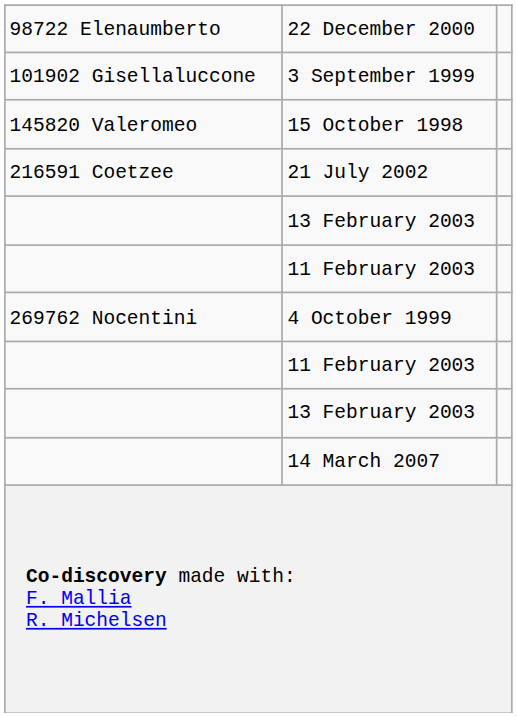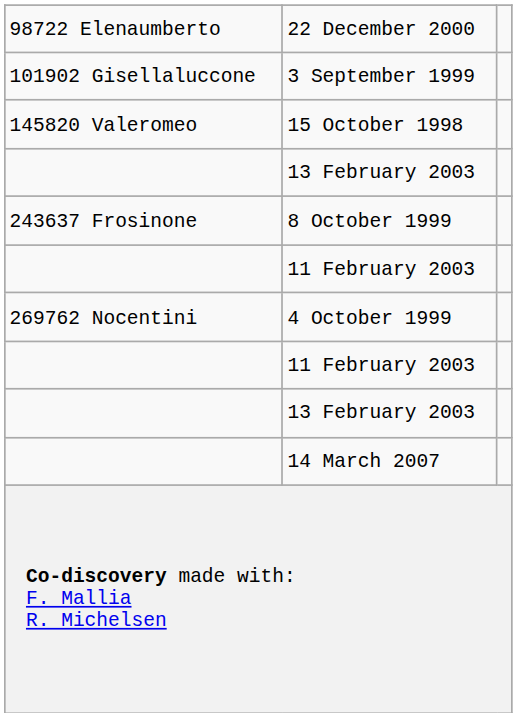- row: 216591 Coetzee | 21 July 2002
+ row: 243637 Frosinone | 8 October 1999
